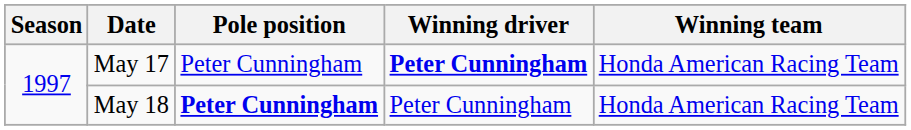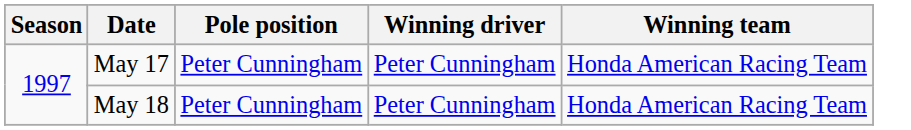May 17 | Winning driver: bold -> normal
May 18 | Pole position: bold -> normal
